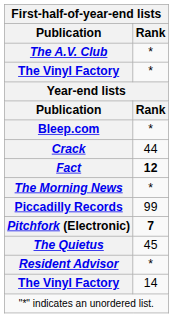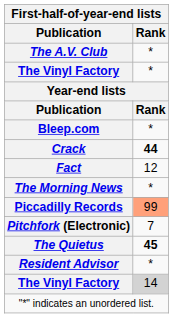Crack | First-half-of-year-end lists / Rank: normal -> bold
Fact | First-half-of-year-end lists / Rank: bold -> normal
Piccadilly Records | First-half-of-year-end lists / Rank: no background -> lightsalmon background
Pitchfork (Electronic) | First-half-of-year-end lists / Rank: bold -> normal
The Quietus | First-half-of-year-end lists / Rank: normal -> bold
The Vinyl Factory / 14 | First-half-of-year-end lists / Rank: no background -> lightgrey background
